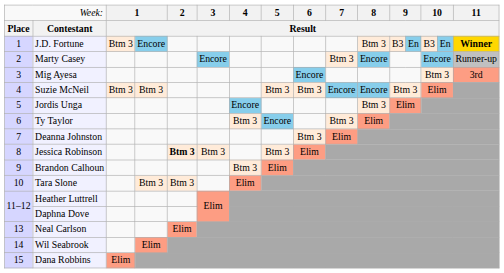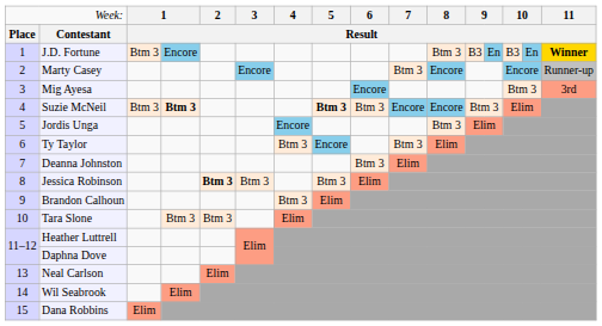Suzie McNeil | column 4: normal -> bold
Suzie McNeil | column 8: normal -> bold
